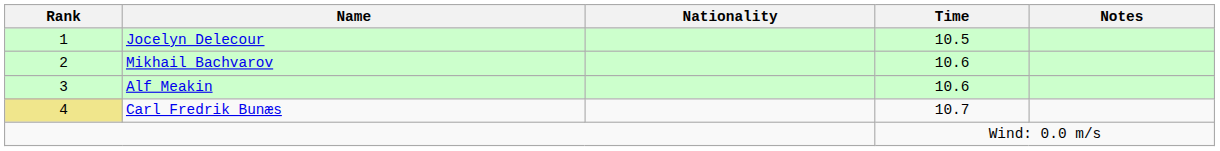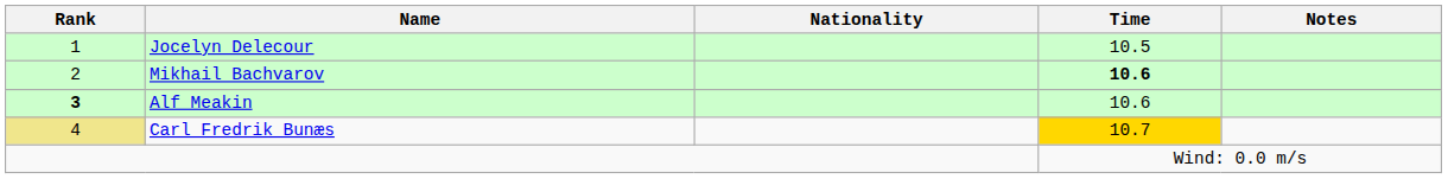Mikhail Bachvarov | Time: normal -> bold
Alf Meakin | Rank: normal -> bold
Carl Fredrik Bunæs | Time: no background -> gold background
